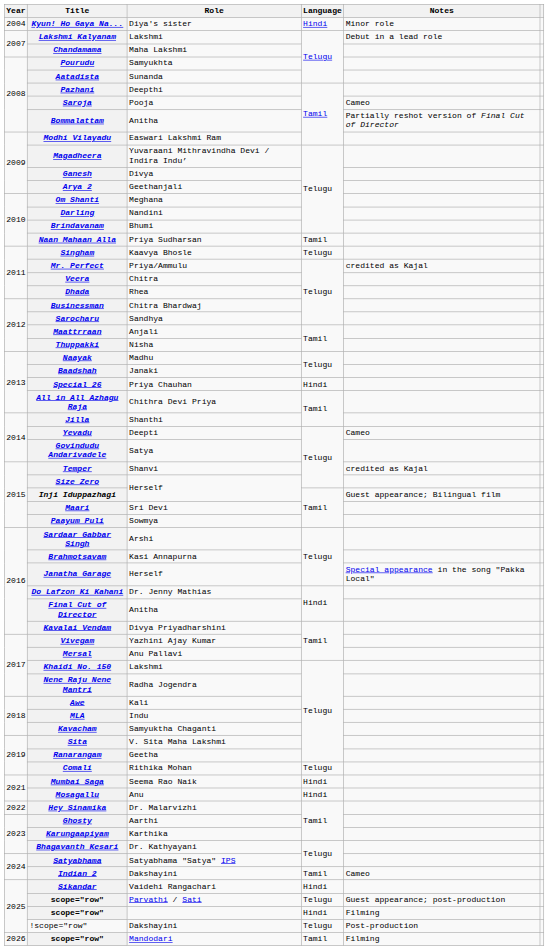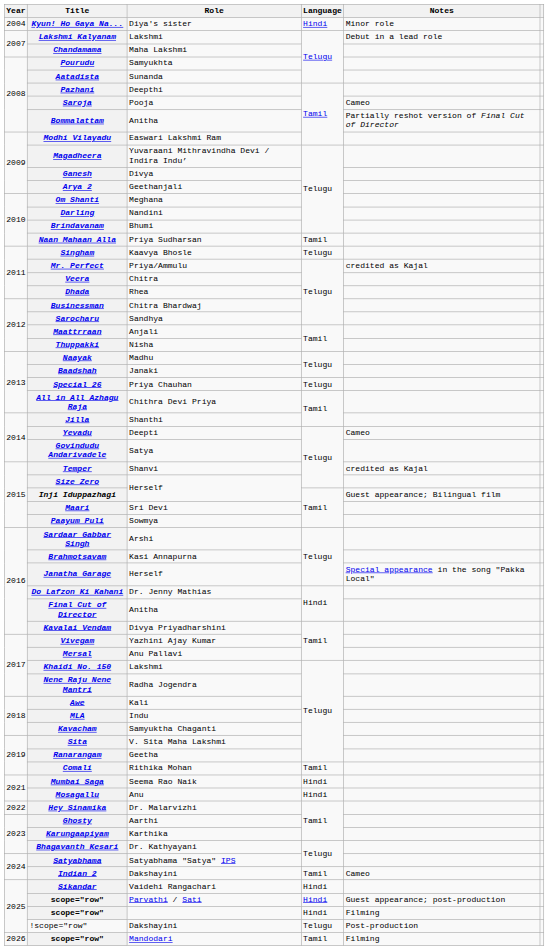Special 26 | Language: Hindi -> Telugu
Comali | Language: Telugu -> Tamil
scope="row" / Parvathi / Sati | Language: Telugu -> Hindi
